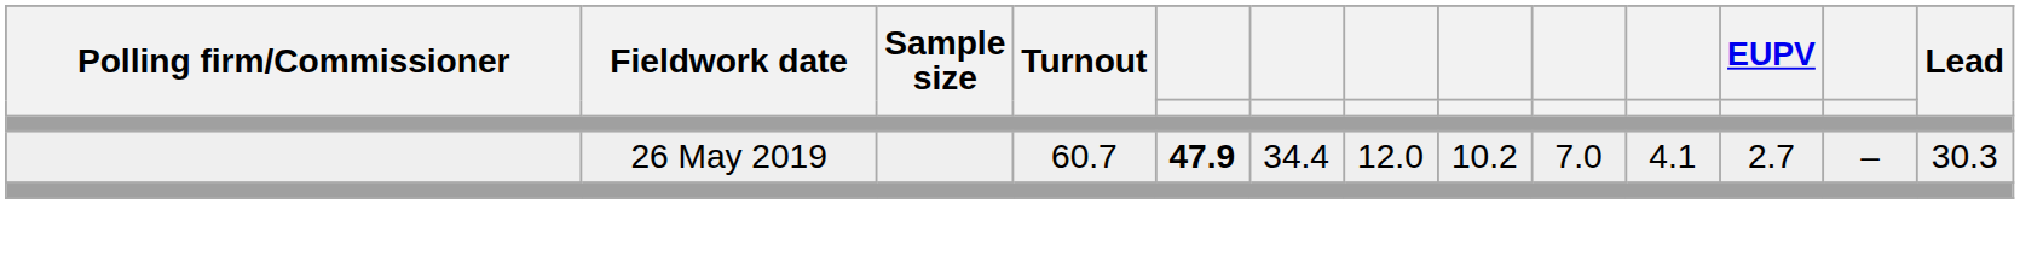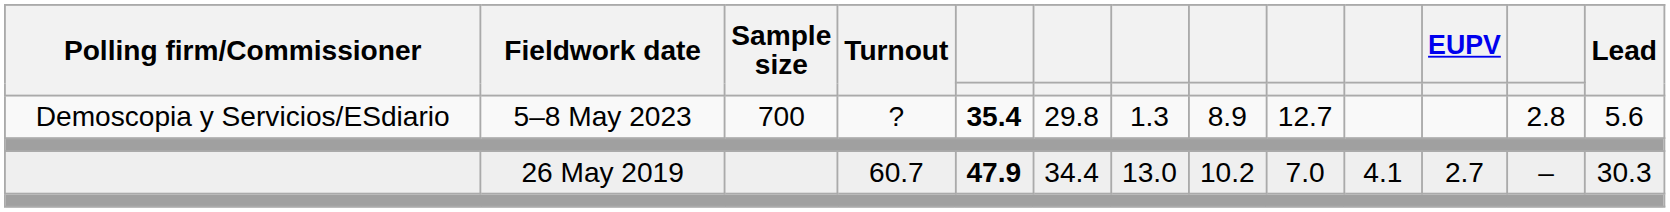+ row: Demoscopia y Servicios/ESdiario | 5–8 May 2023 | 700 | ? | 35.4 | 29.8 | 1.3 | 8.9 | 12.7 | 2.8 | 5.6
26 May 2019 | column 7: 12.0 -> 13.0
